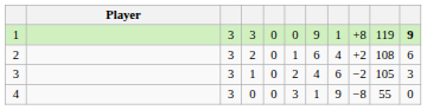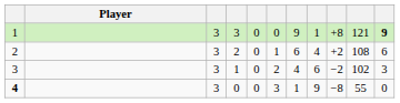row 2 | column 10: 119 -> 121
row 4 | column 10: 105 -> 102
row 5 | column 1: normal -> bold
